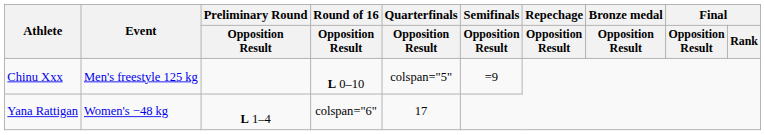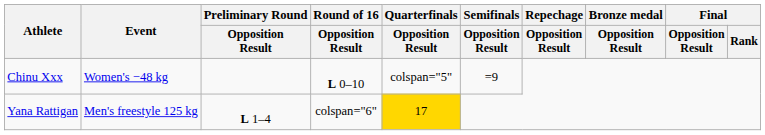Chinu Xxx | Event: Men's freestyle 125 kg -> Women's −48 kg
Yana Rattigan | Event: Women's −48 kg -> Men's freestyle 125 kg
Yana Rattigan | Quarterfinals / Opposition Result: no background -> gold background
